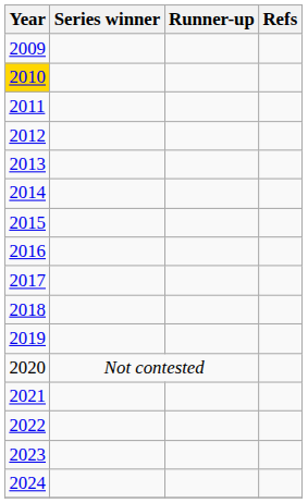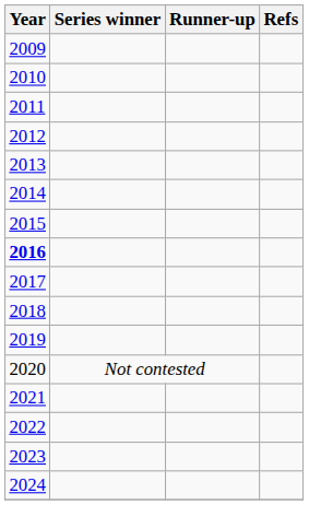2010 | Year: gold background -> no background
2016 | Year: normal -> bold
